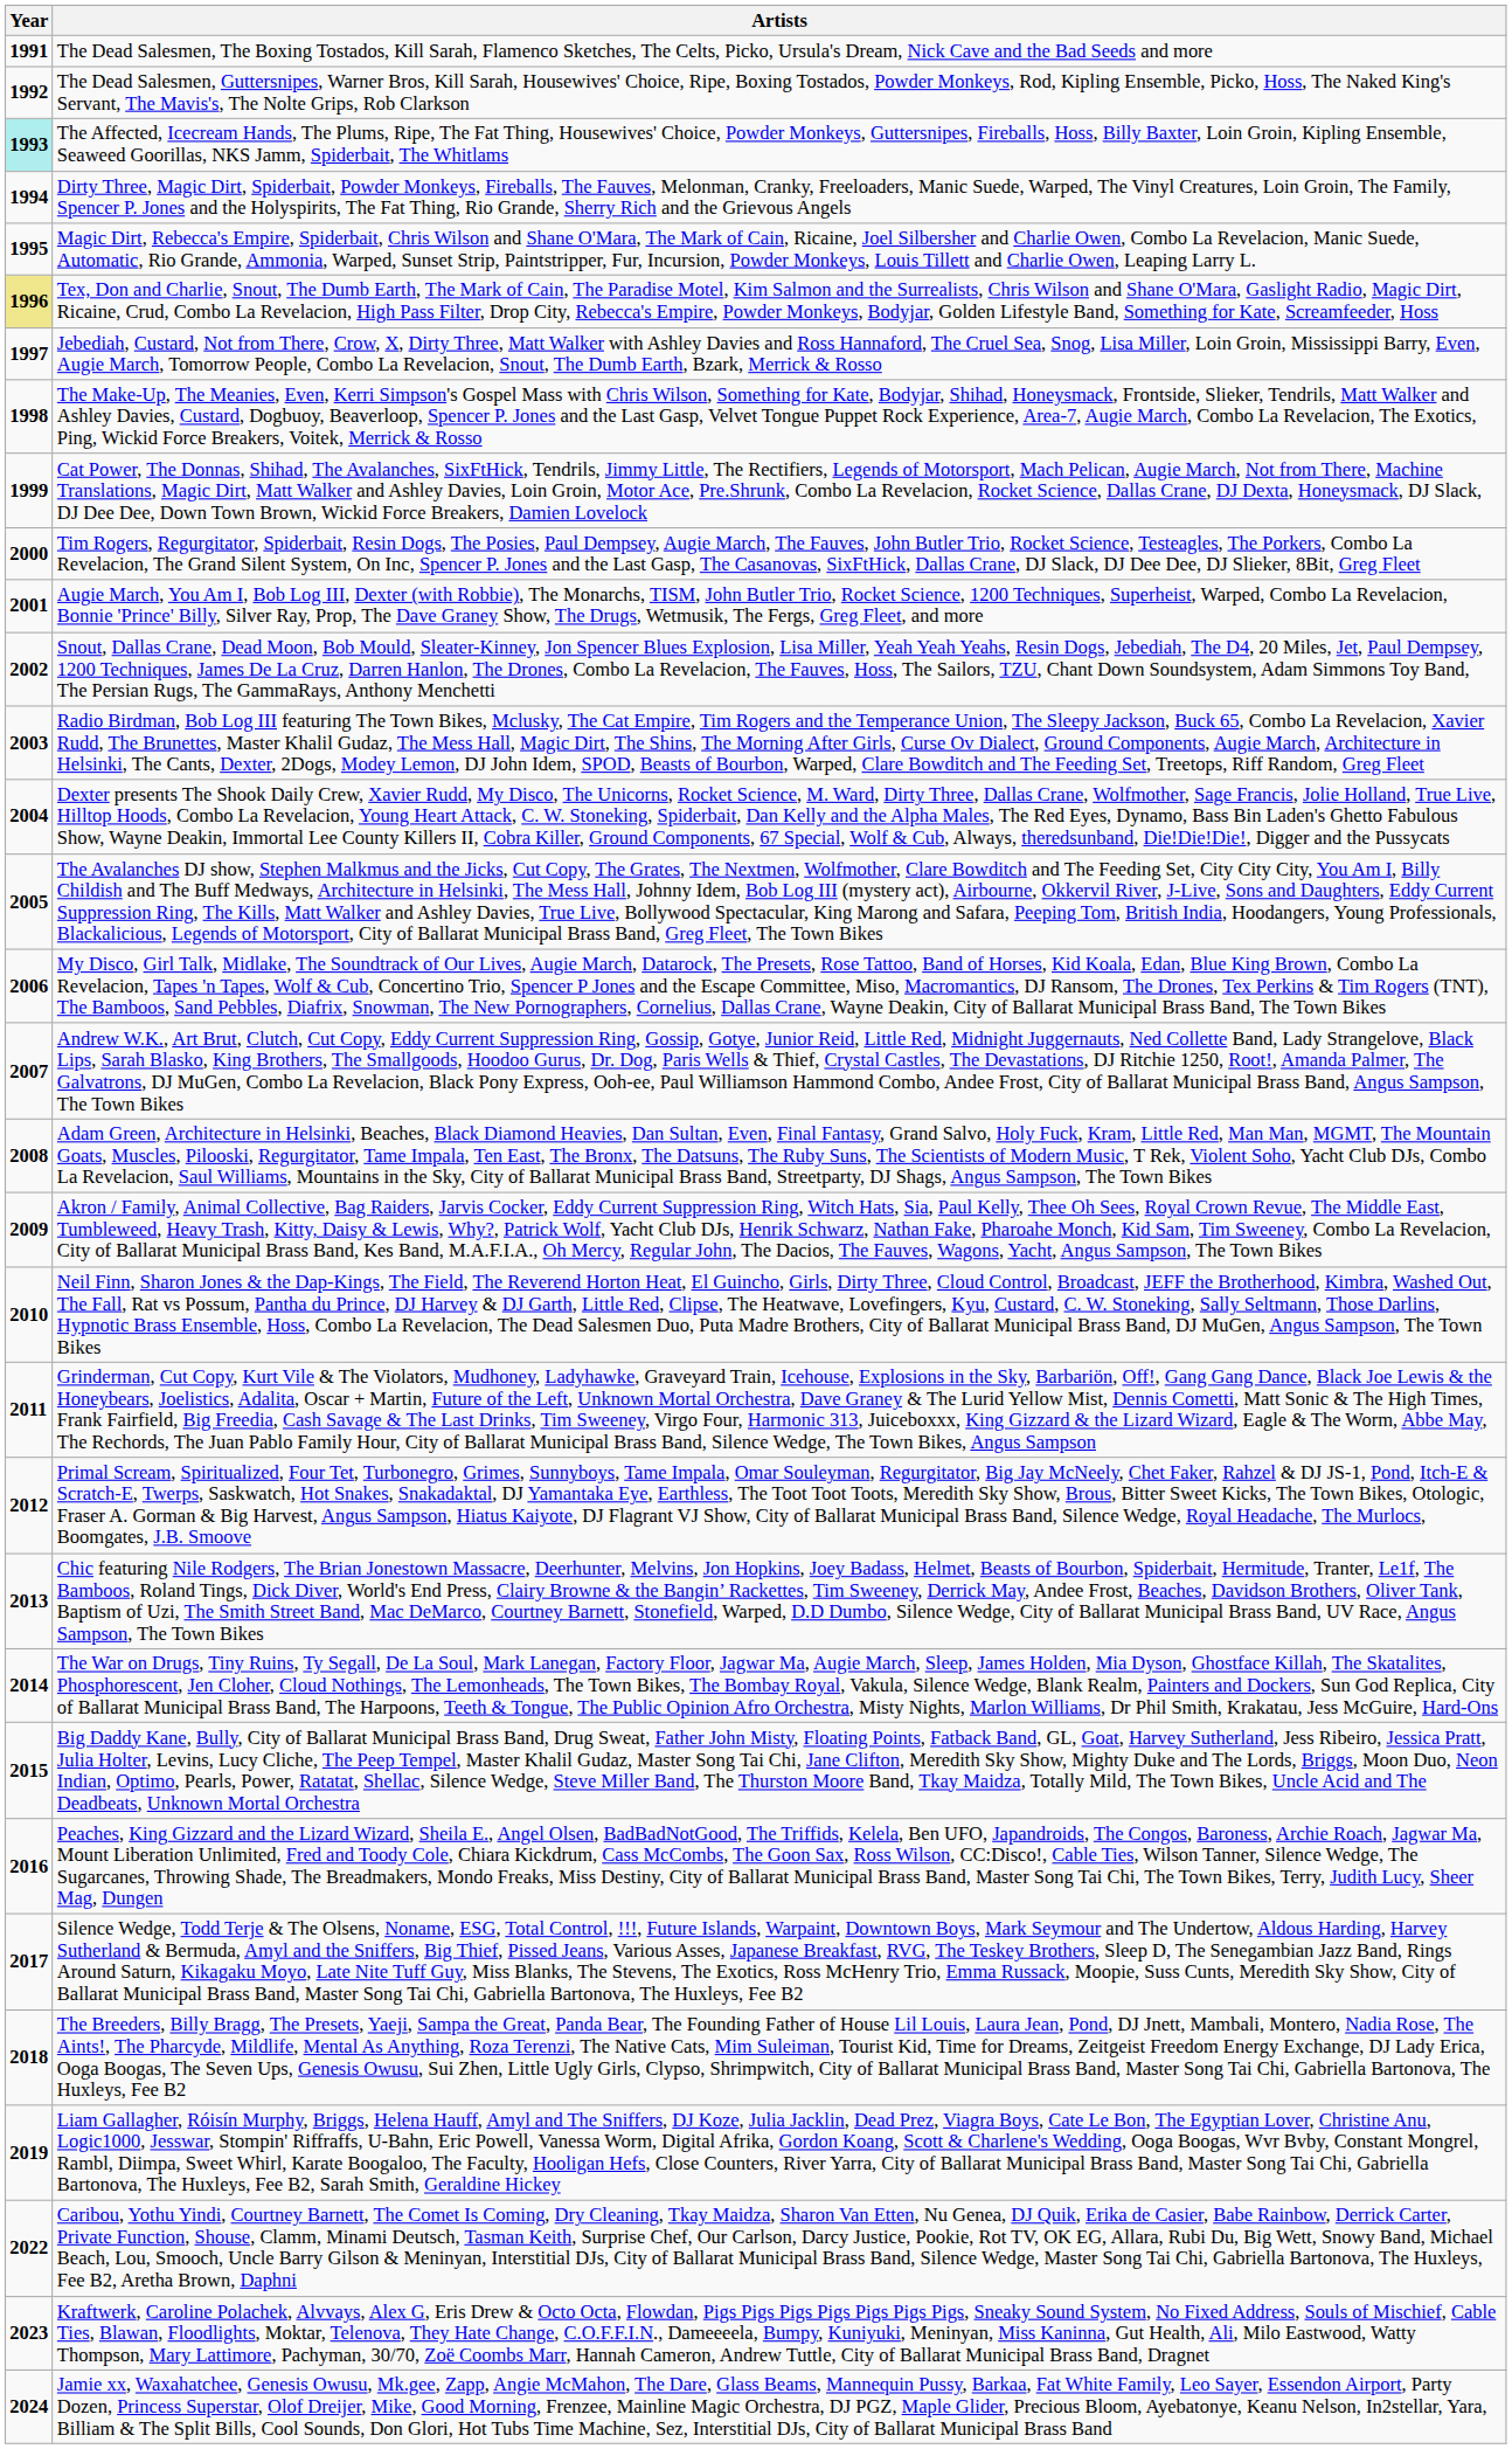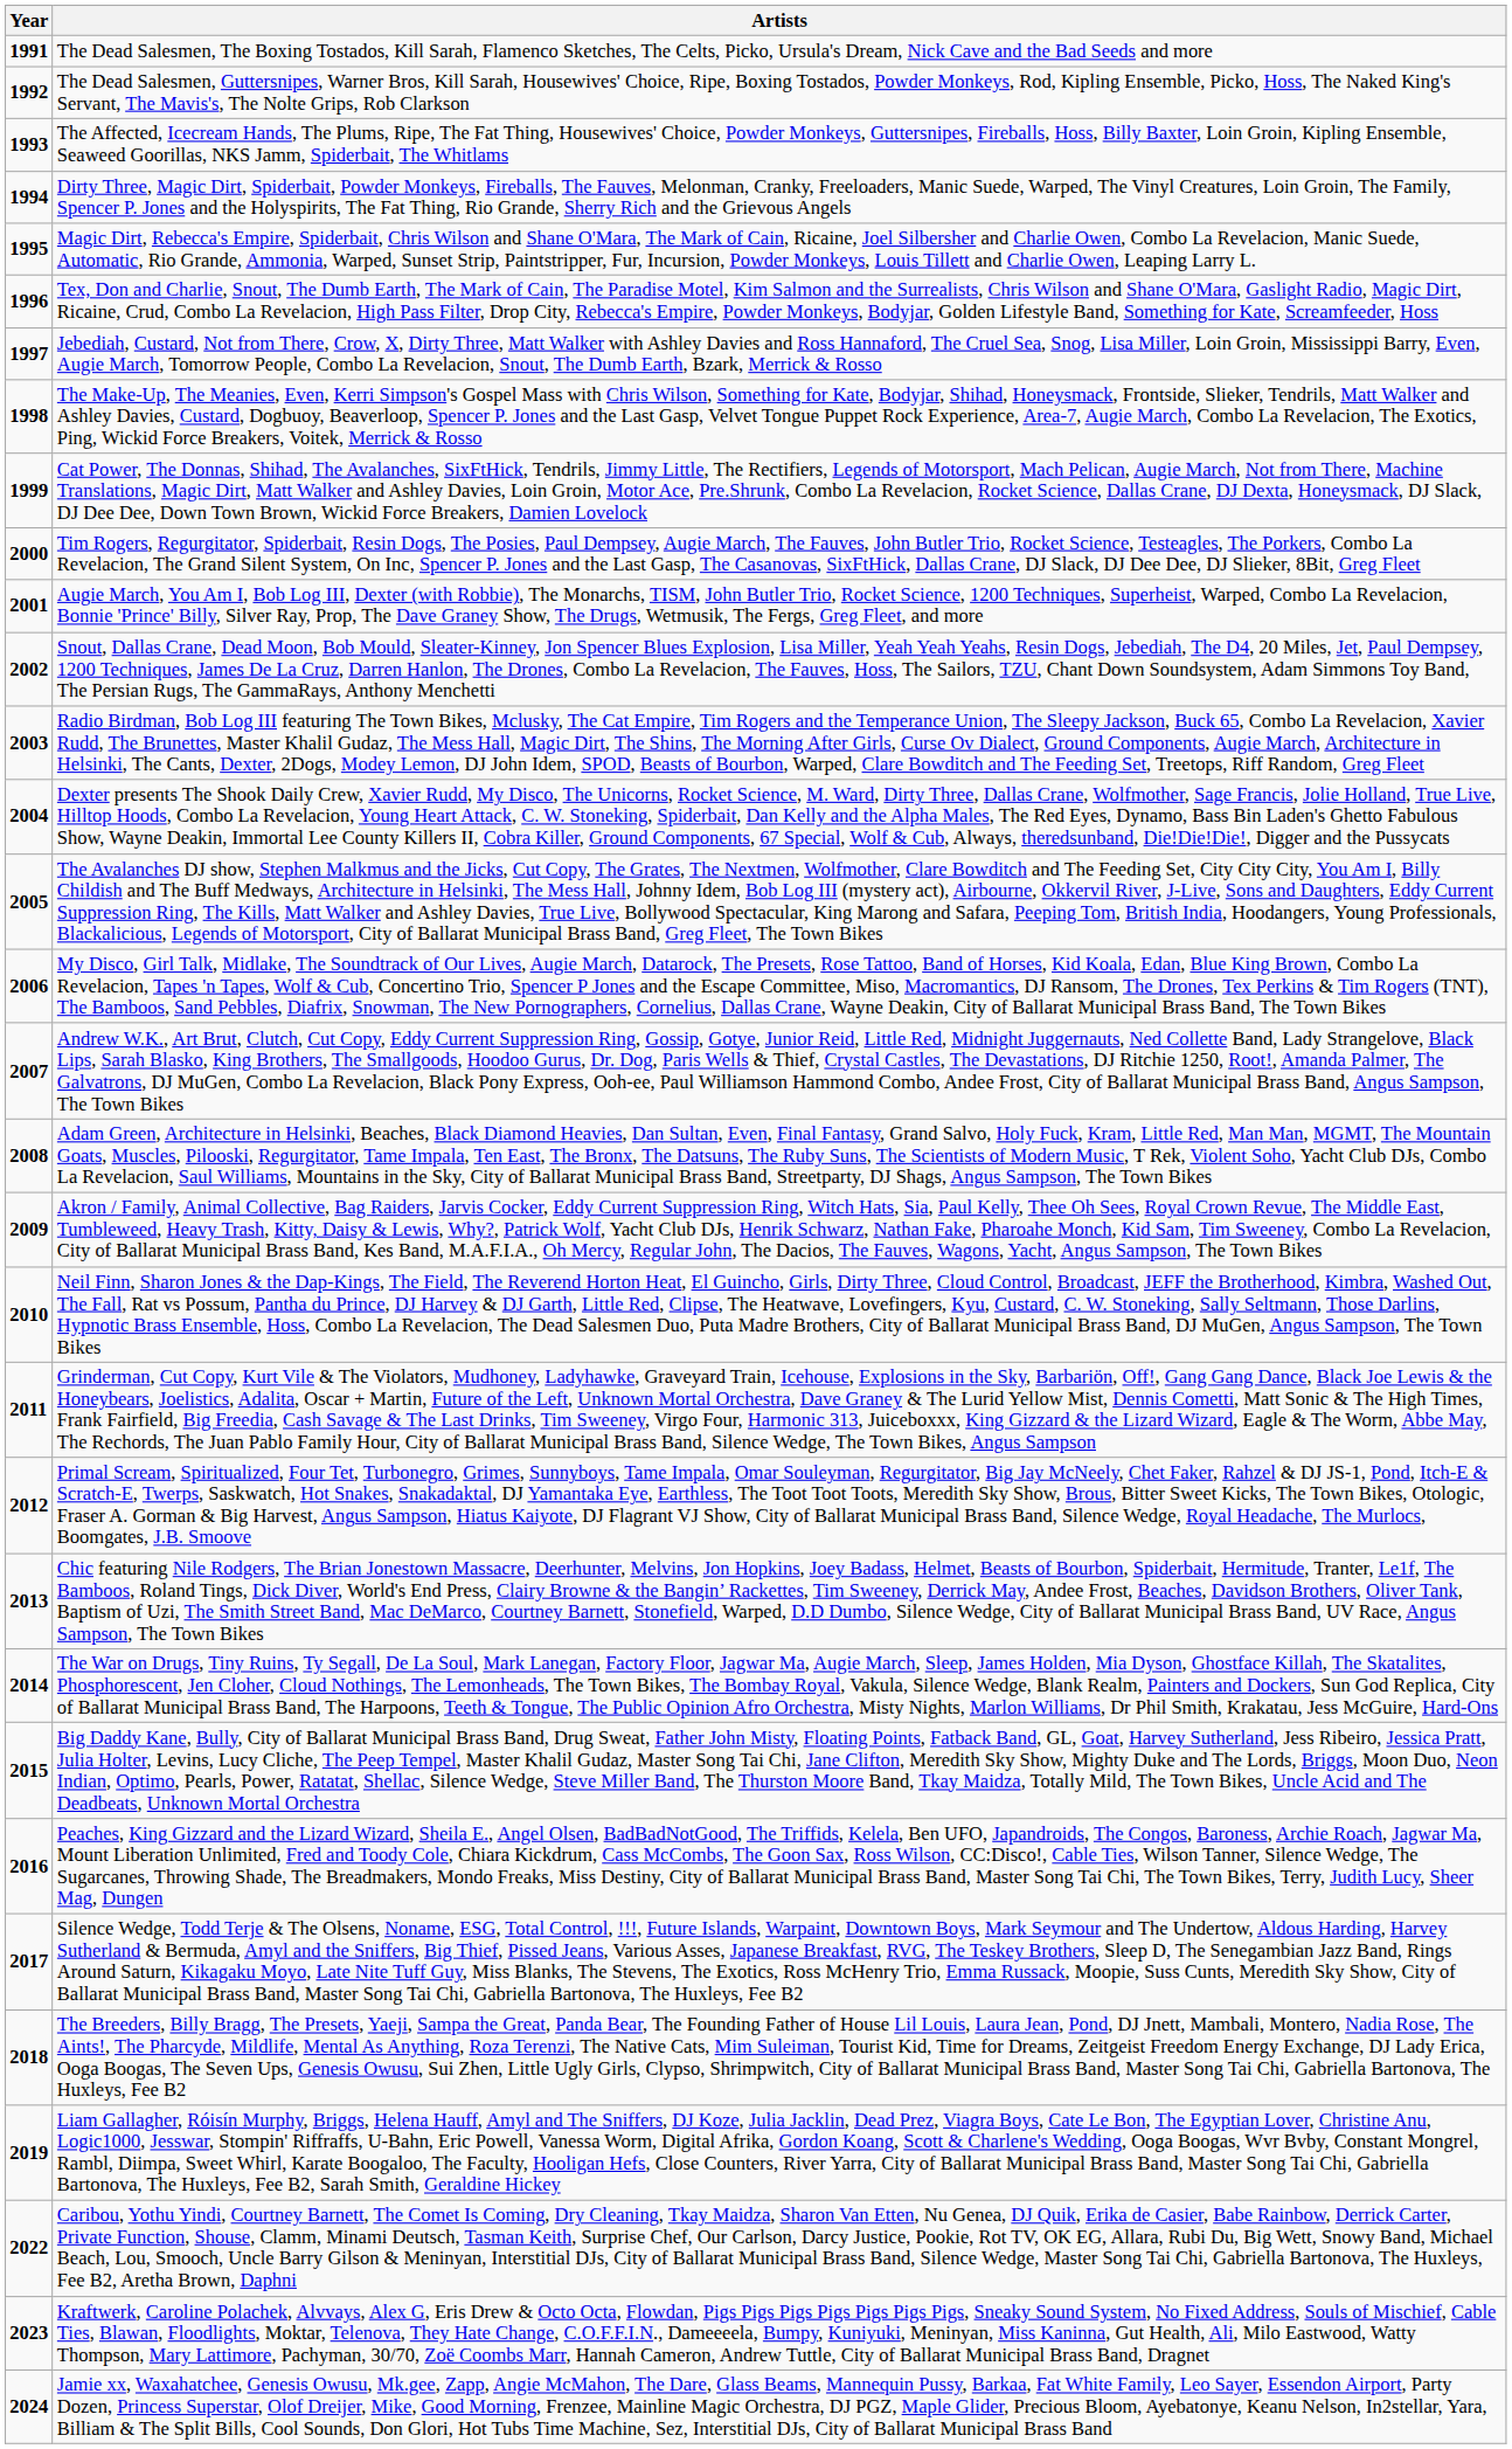row 4 | Year: paleturquoise background -> no background
row 7 | Year: khaki background -> no background
